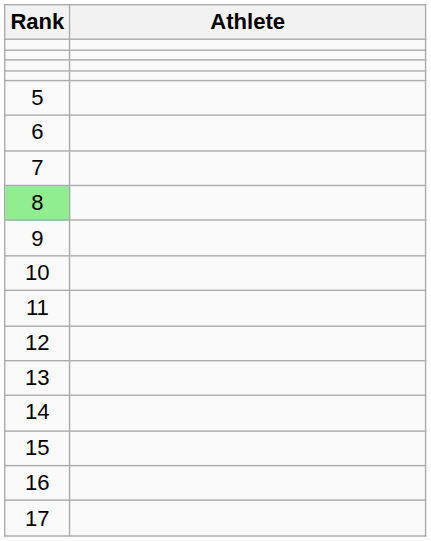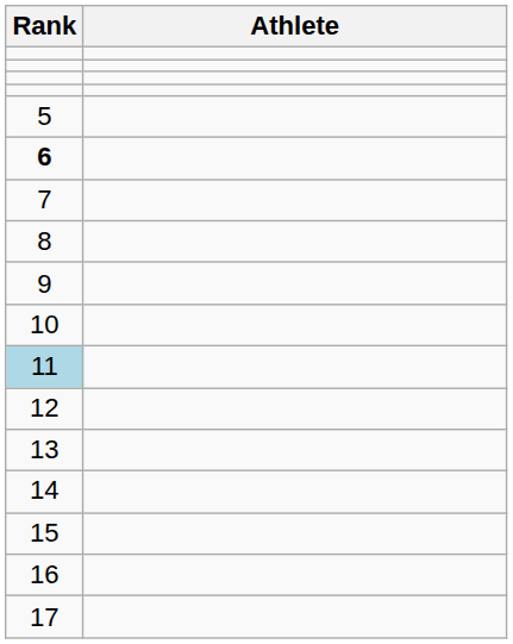row 7 | Rank: normal -> bold
row 9 | Rank: lightgreen background -> no background
row 12 | Rank: no background -> lightblue background
